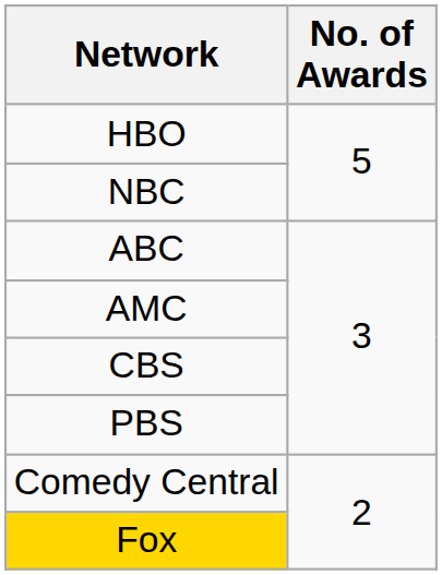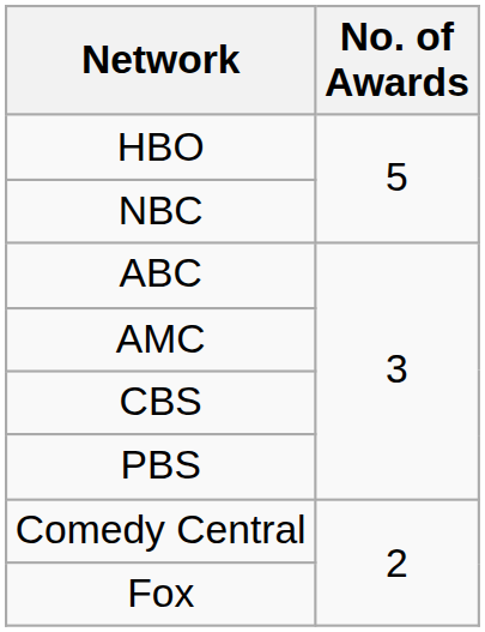Fox | Network: gold background -> no background
